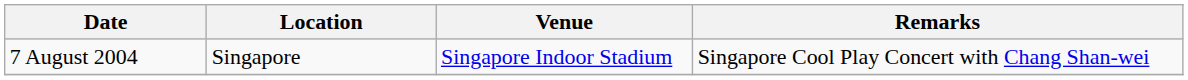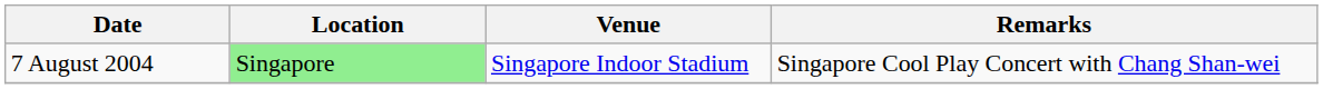7 August 2004 | Location: no background -> lightgreen background
